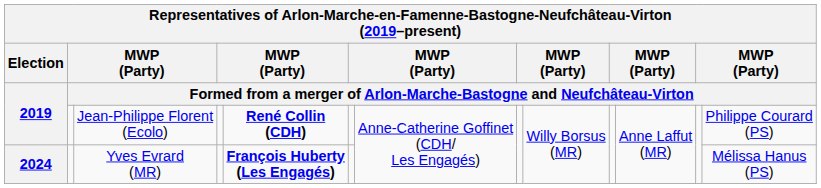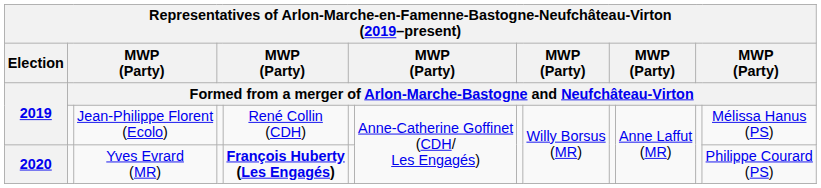Jean-Philippe Florent (Ecolo) | column 5: bold -> normal
Jean-Philippe Florent (Ecolo) | column 13: Philippe Courard (PS) -> Mélissa Hanus (PS)
Yves Evrard (MR) | Election / 2019: 2024 -> 2020
Yves Evrard (MR) | column 13: Mélissa Hanus (PS) -> Philippe Courard (PS)
